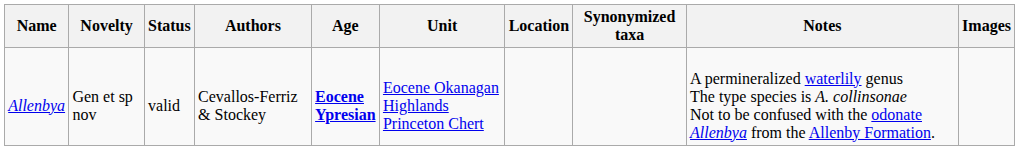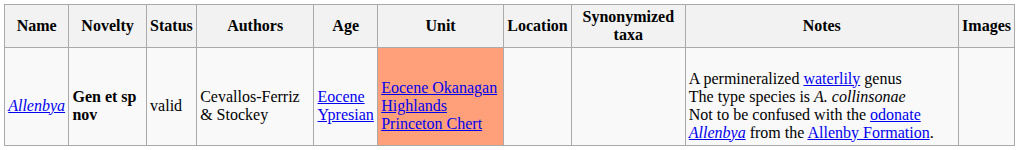Allenbya | Novelty: normal -> bold
Allenbya | Age: bold -> normal
Allenbya | Unit: no background -> lightsalmon background
